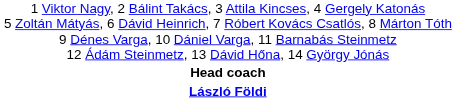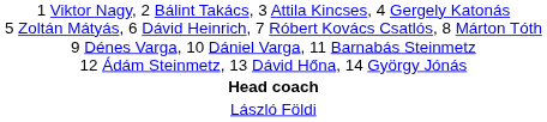row 3 | column 1: bold -> normal
